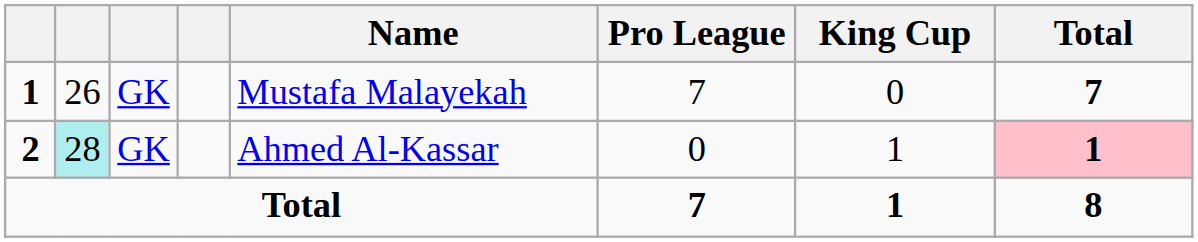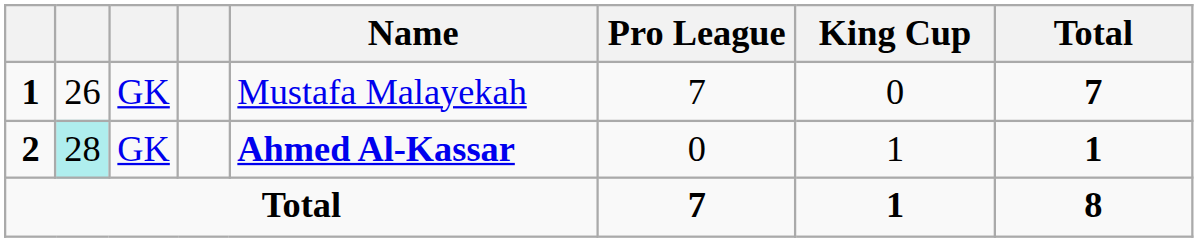2 | Name: normal -> bold
2 | Total: pink background -> no background
